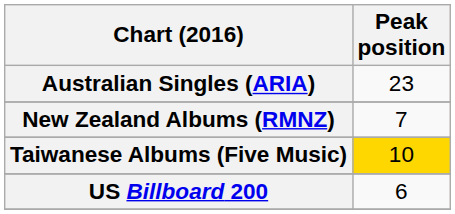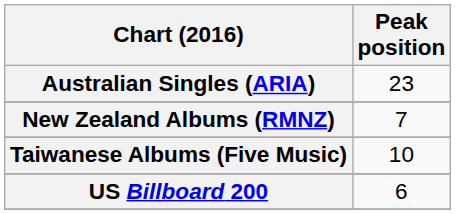Taiwanese Albums (Five Music) | Peak position: gold background -> no background
